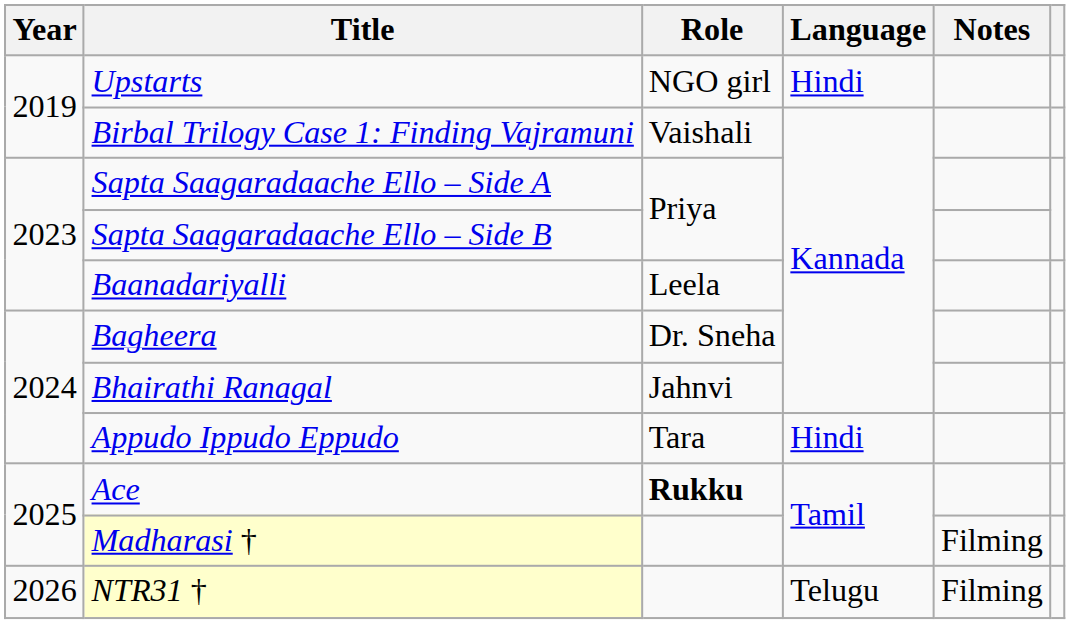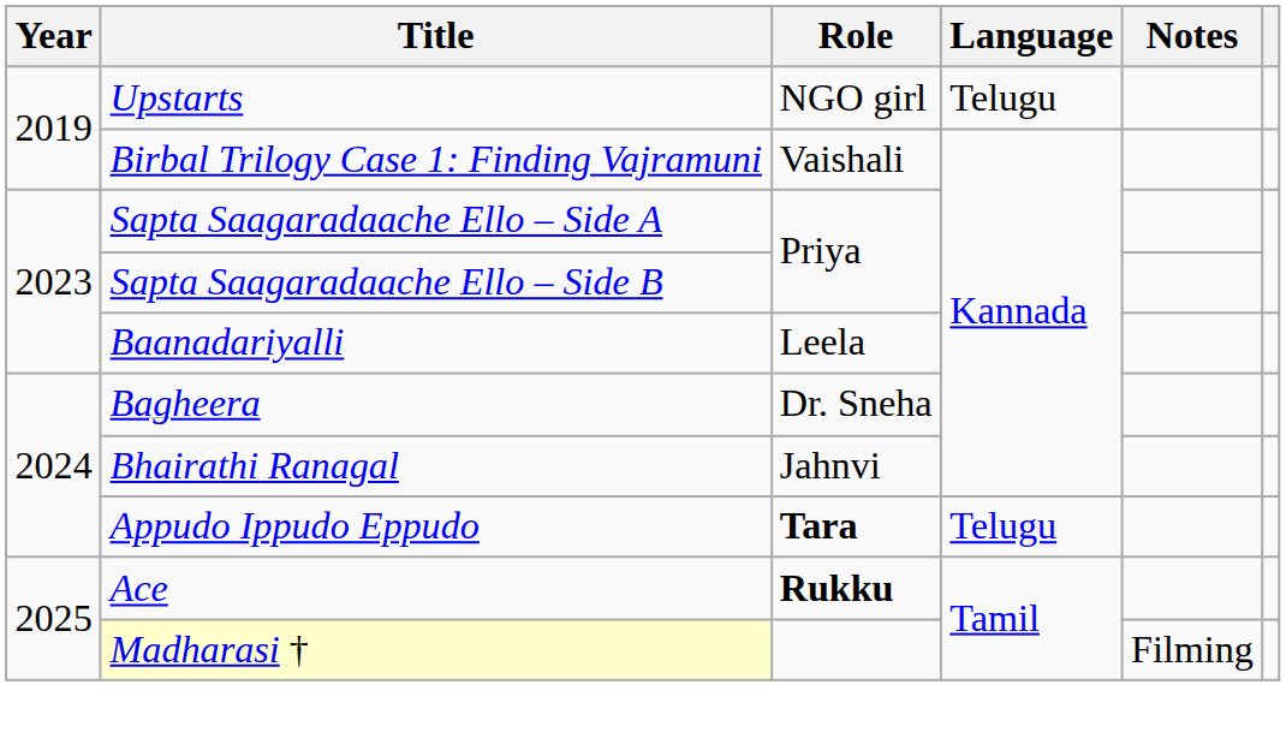Upstarts | Language: Hindi -> Telugu
Appudo Ippudo Eppudo | Role: normal -> bold
Appudo Ippudo Eppudo | Language: Hindi -> Telugu
- row: 2026 | NTR31 † | Telugu | Filming
